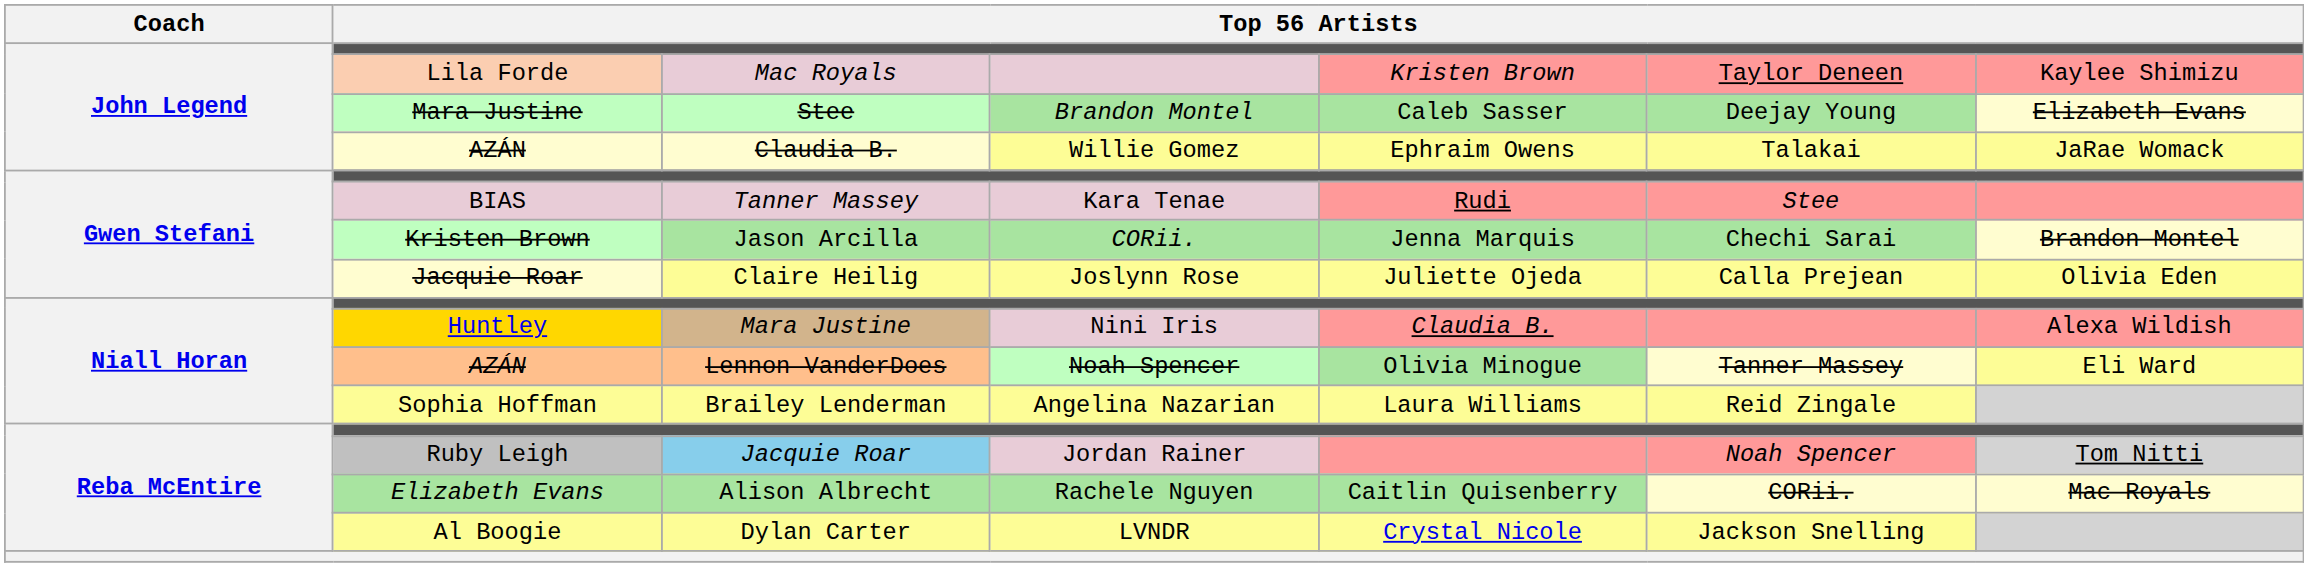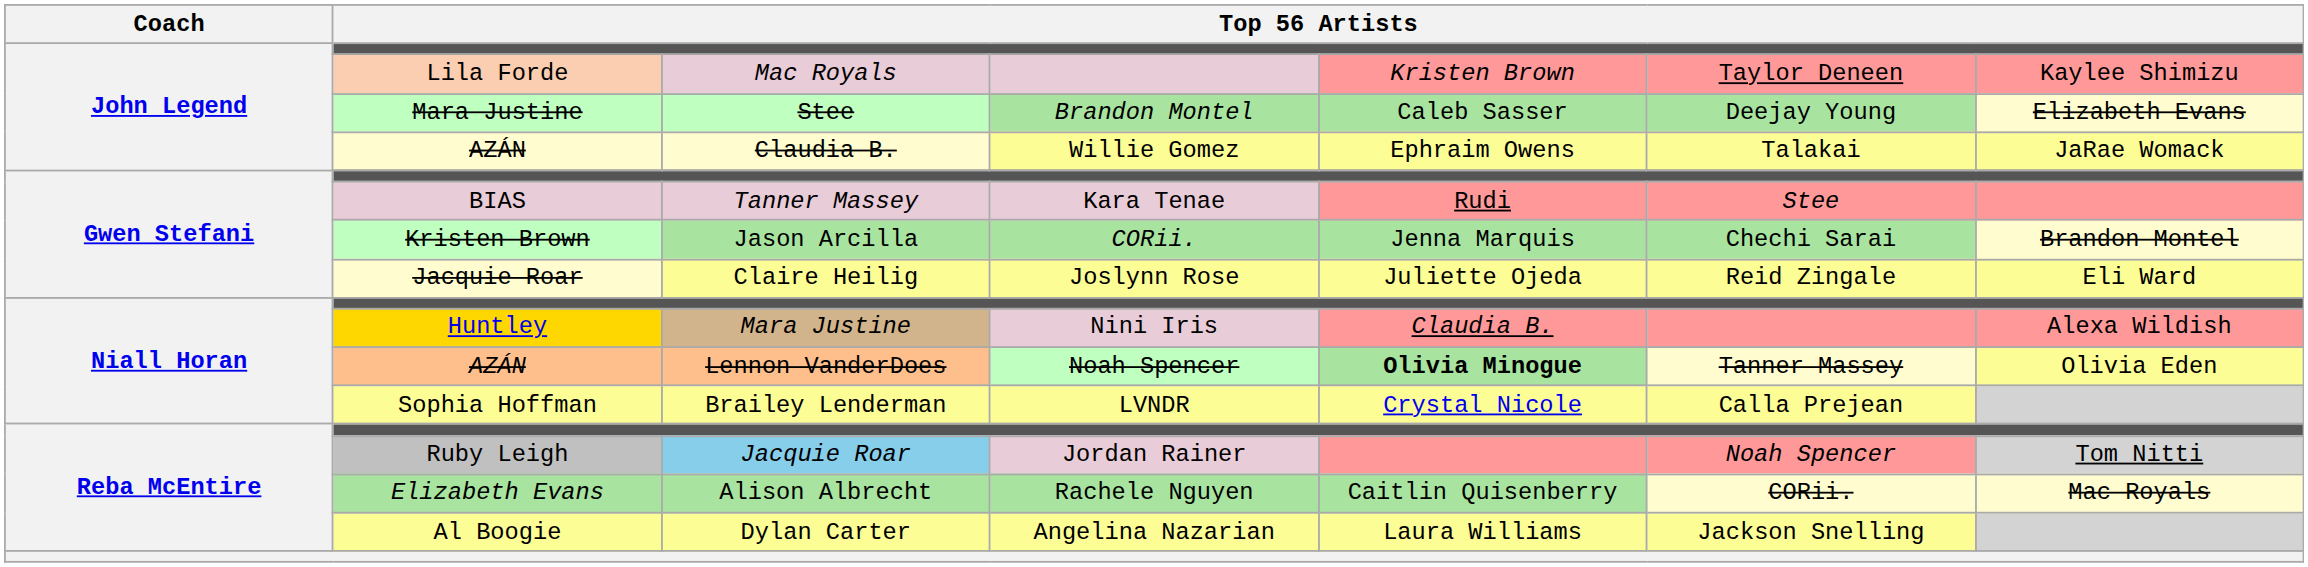Claire Heilig | column 6: Calla Prejean -> Reid Zingale
Claire Heilig | column 7: Olivia Eden -> Eli Ward
Lennon VanderDoes | column 5: normal -> bold
Lennon VanderDoes | column 7: Eli Ward -> Olivia Eden
Brailey Lenderman | column 4: Angelina Nazarian -> LVNDR
Brailey Lenderman | column 5: Laura Williams -> Crystal Nicole
Brailey Lenderman | column 6: Reid Zingale -> Calla Prejean
Dylan Carter | column 4: LVNDR -> Angelina Nazarian
Dylan Carter | column 5: Crystal Nicole -> Laura Williams
